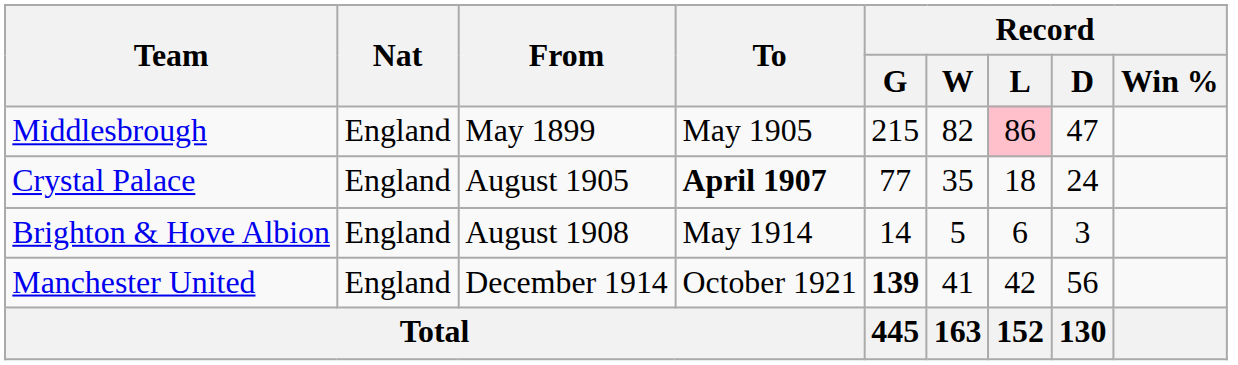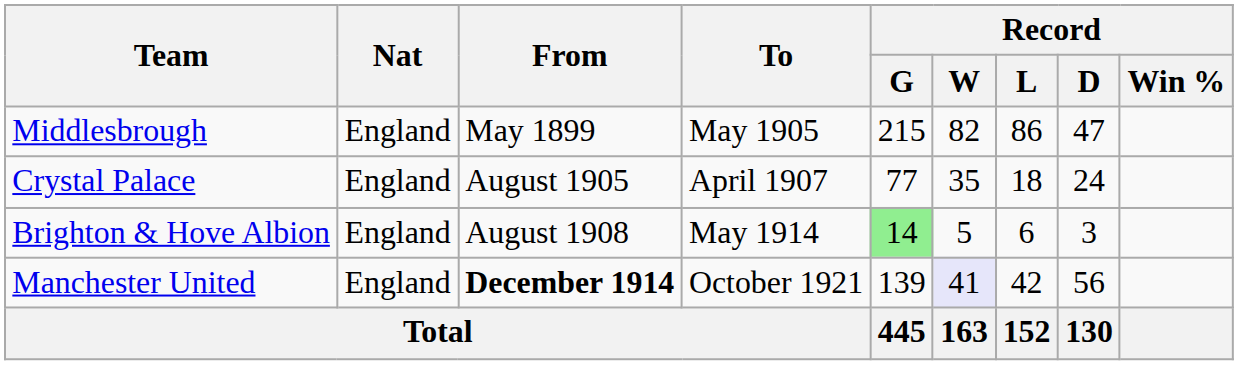Middlesbrough | Record / L: pink background -> no background
Crystal Palace | To: bold -> normal
Brighton & Hove Albion | Record / G: no background -> lightgreen background
Manchester United | From: normal -> bold
Manchester United | Record / G: bold -> normal
Manchester United | Record / W: no background -> lavender background
